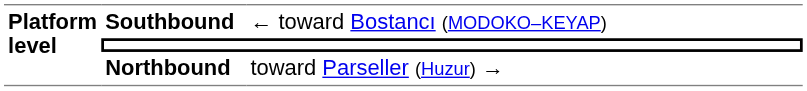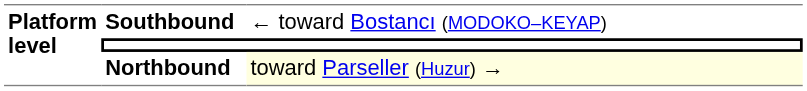Northbound | column 3: no background -> lightyellow background
